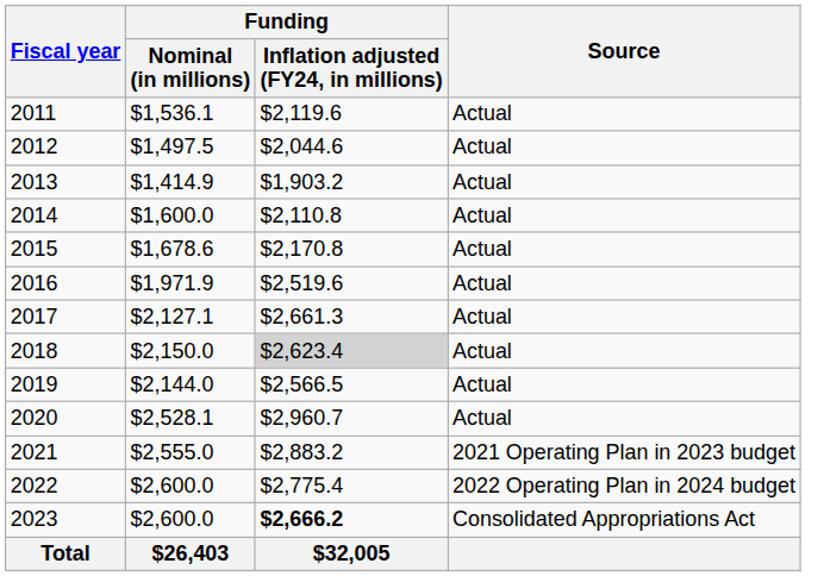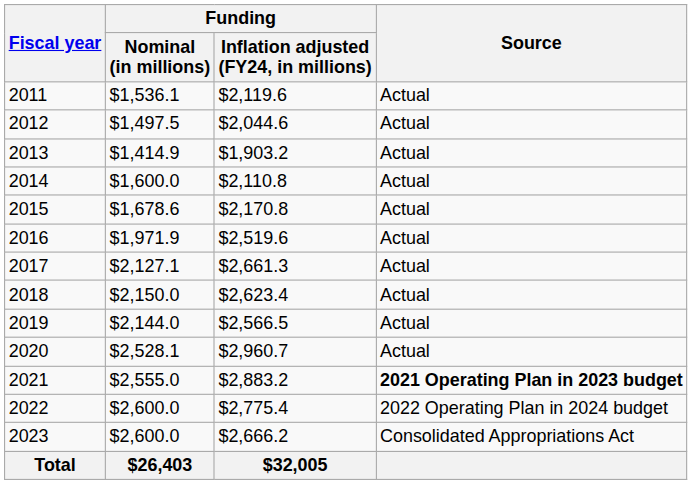2018 | Funding / Inflation adjusted (FY24, in millions): lightgrey background -> no background
2021 | Source: normal -> bold
2023 | Funding / Inflation adjusted (FY24, in millions): bold -> normal
